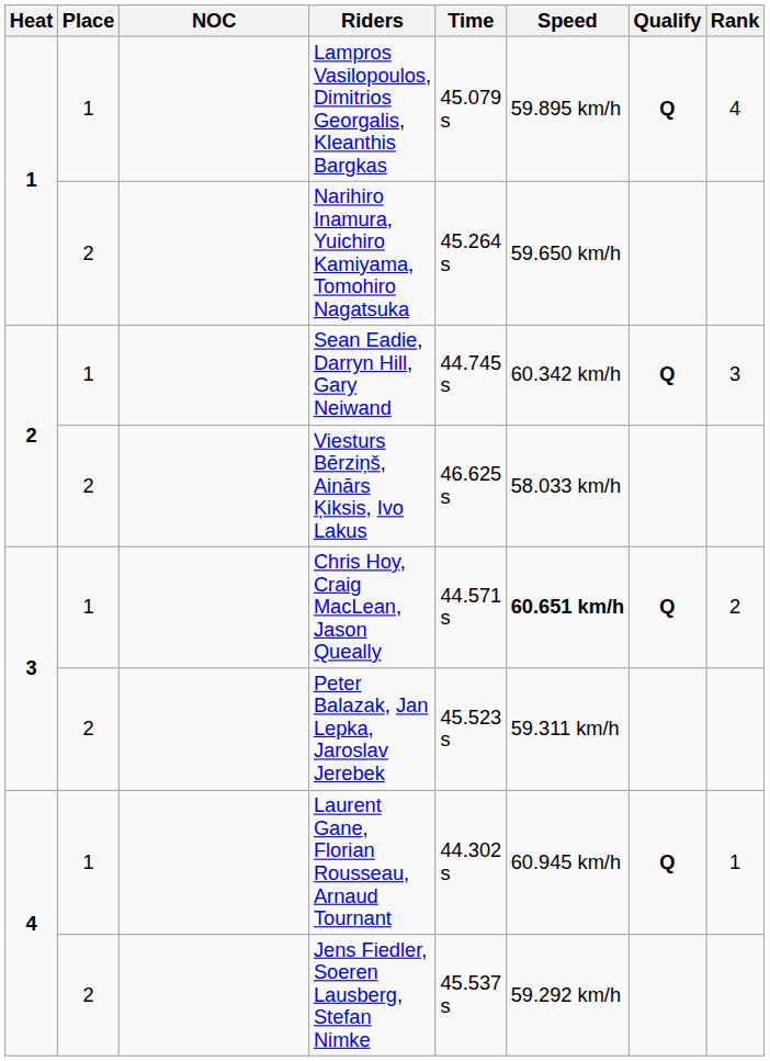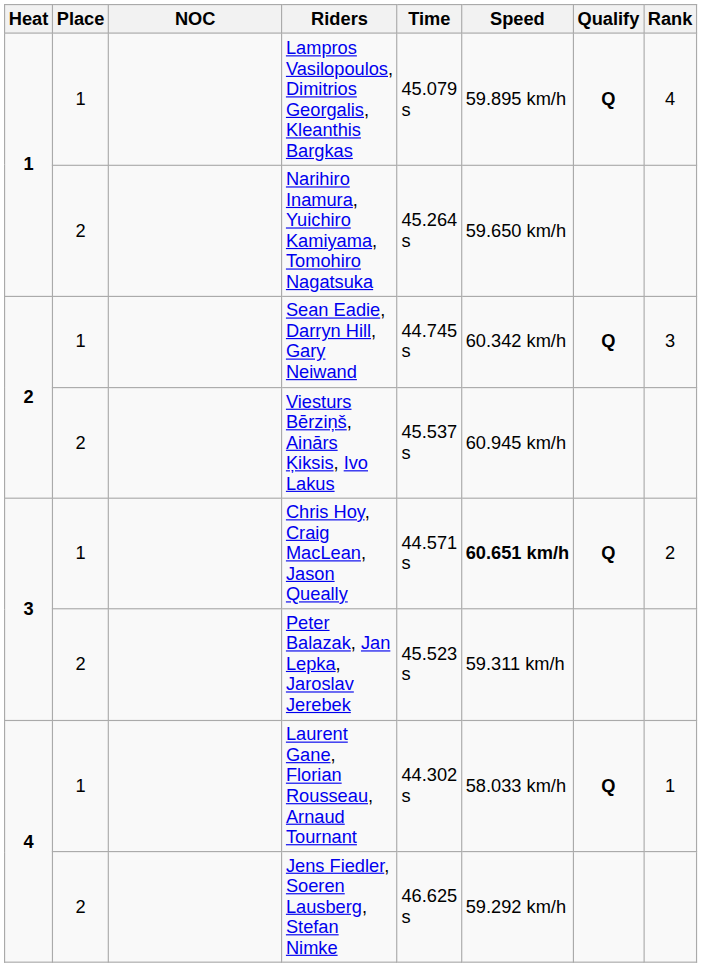Viesturs Bērziņš, Ainārs Ķiksis, Ivo Lakus | Time: 46.625 s -> 45.537 s
Viesturs Bērziņš, Ainārs Ķiksis, Ivo Lakus | Speed: 58.033 km/h -> 60.945 km/h
Laurent Gane, Florian Rousseau, Arnaud Tournant | Speed: 60.945 km/h -> 58.033 km/h
Jens Fiedler, Soeren Lausberg, Stefan Nimke | Time: 45.537 s -> 46.625 s
